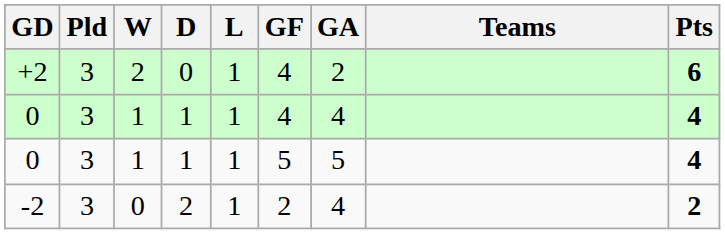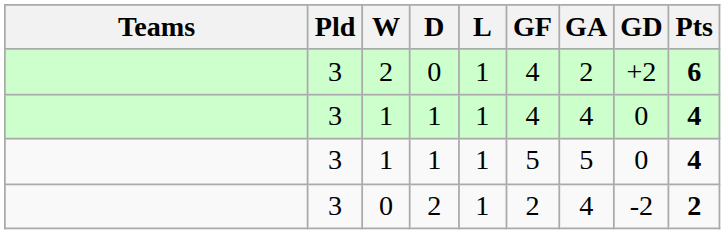columns swapped: Teams <-> GD
